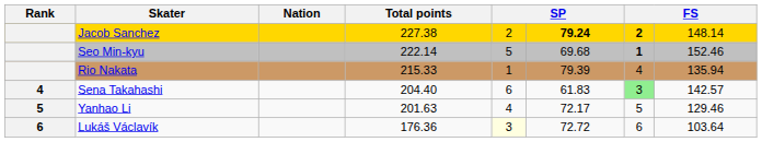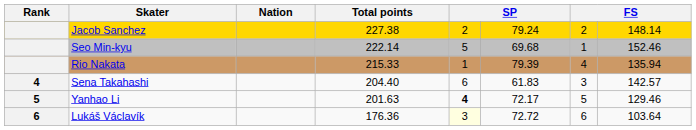Jacob Sanchez | column 6: bold -> normal
Jacob Sanchez | column 7: bold -> normal
Seo Min-kyu | column 7: bold -> normal
Sena Takahashi | column 7: lightgreen background -> no background
Yanhao Li | column 5: normal -> bold
